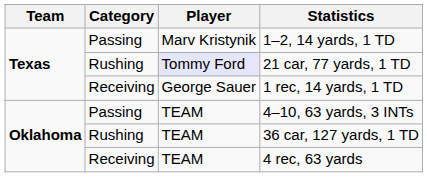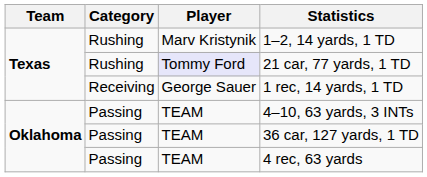1–2, 14 yards, 1 TD | Category: Passing -> Rushing
36 car, 127 yards, 1 TD | Category: Rushing -> Passing
4 rec, 63 yards | Category: Receiving -> Passing
